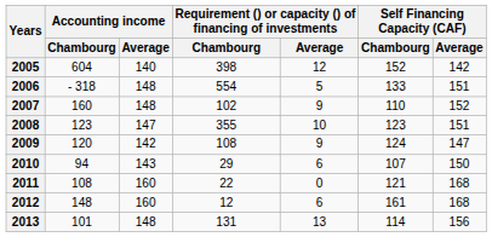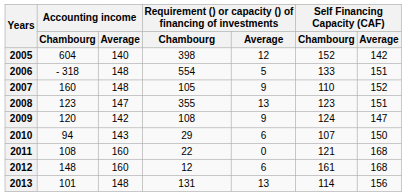2007 | column 4: 102 -> 105
2008 | column 5: 10 -> 13
